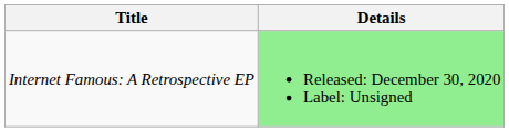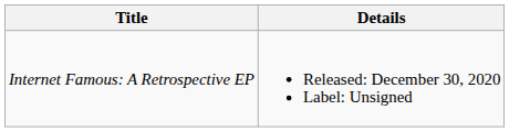Internet Famous: A Retrospective EP | Details: lightgreen background -> no background
